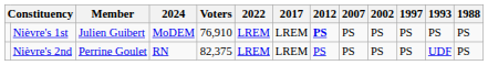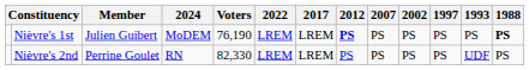Nièvre's 1st | Voters: 76,910 -> 76,190
Nièvre's 1st | 1988: normal -> bold
Nièvre's 2nd | Voters: 82,375 -> 82,330
